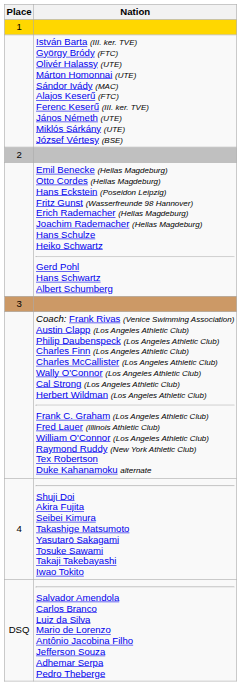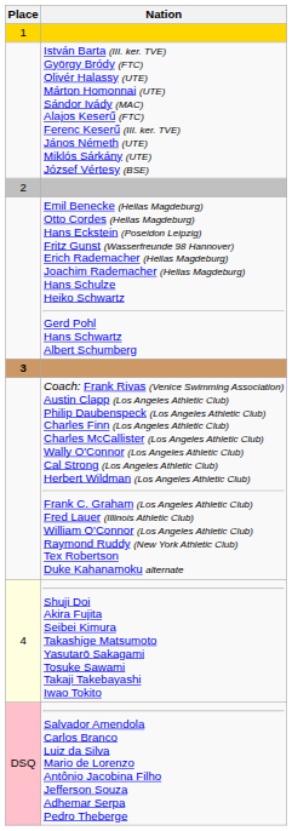row 6 | Place: normal -> bold
row 8 | Place: no background -> lightyellow background
row 9 | Place: no background -> pink background
